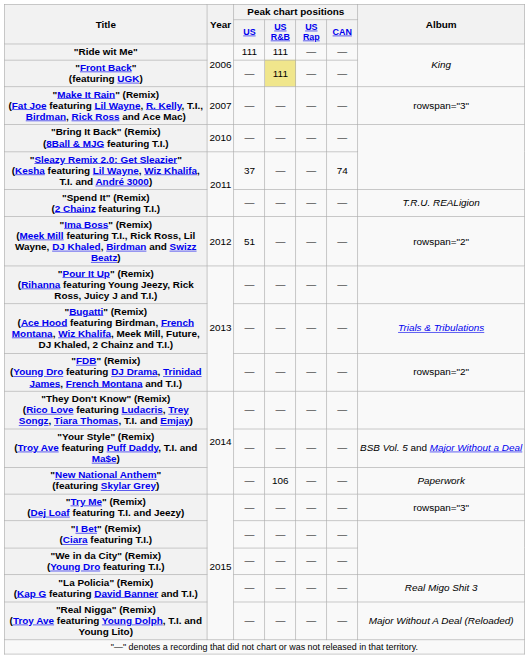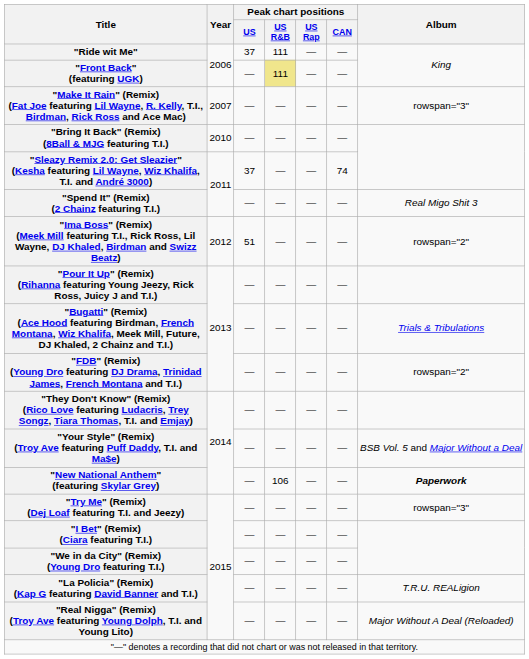"Ride wit Me" | Peak chart positions / US: 111 -> 37
"Spend It" (Remix) (2 Chainz featuring T.I.) | Album: T.R.U. REALigion -> Real Migo Shit 3
"New National Anthem" (featuring Skylar Grey) | Album: normal -> bold
"La Policia" (Remix) (Kap G featuring David Banner and T.I.) | Album: Real Migo Shit 3 -> T.R.U. REALigion
